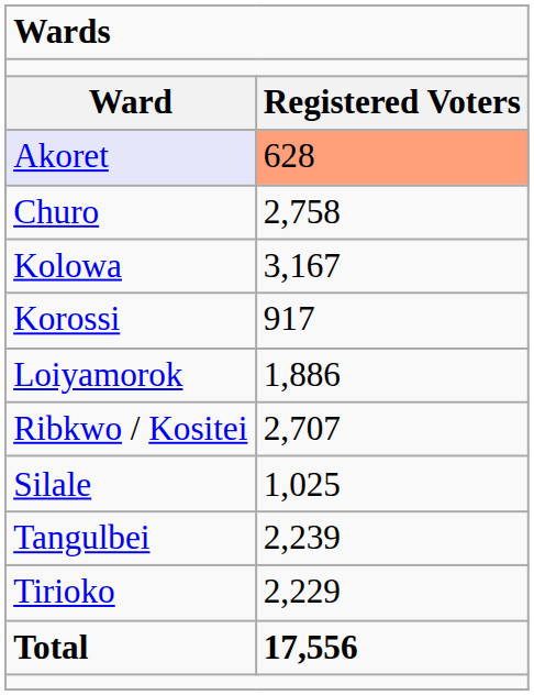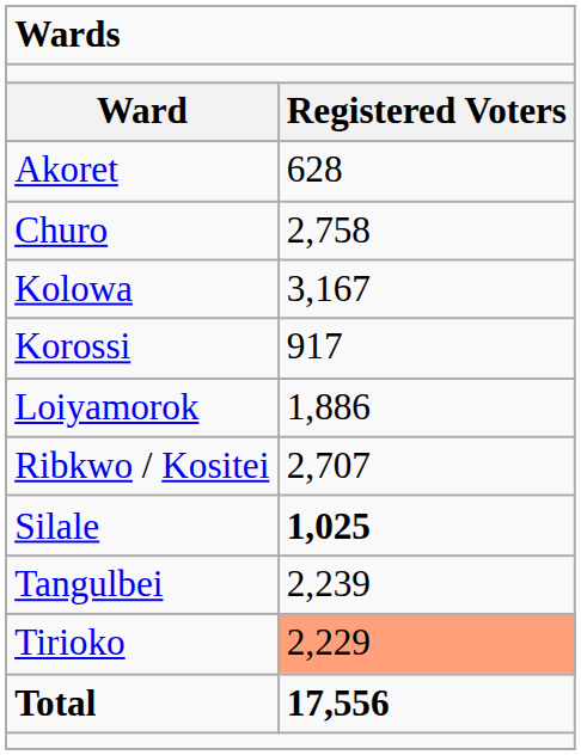row 4 | column 1: lavender background -> no background
row 4 | column 2: lightsalmon background -> no background
row 10 | column 2: normal -> bold
row 12 | column 2: no background -> lightsalmon background
